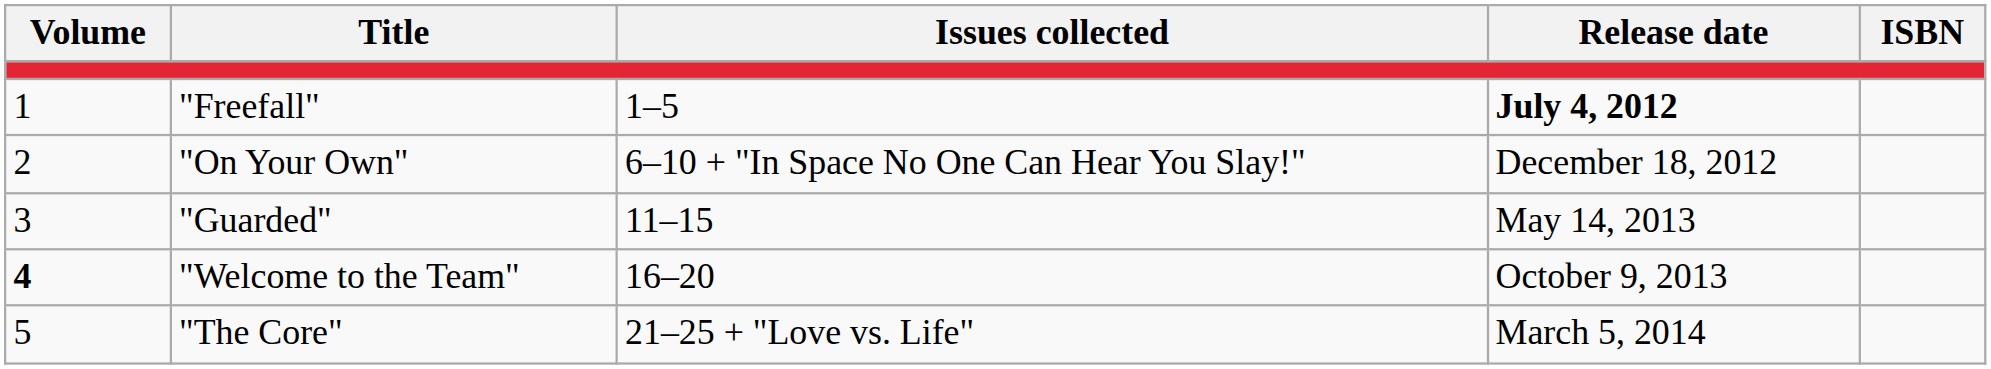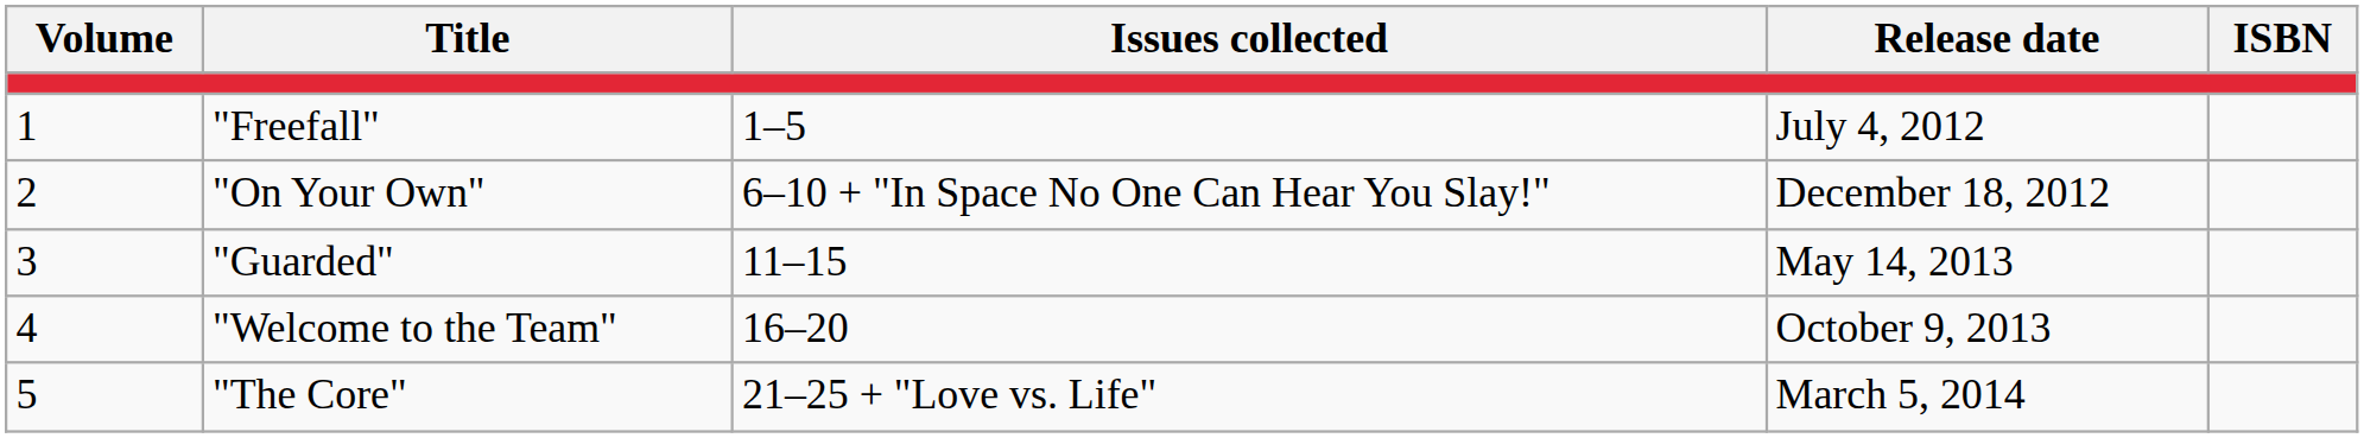"Freefall" | Release date: bold -> normal
"Welcome to the Team" | Volume: bold -> normal
